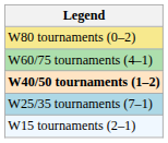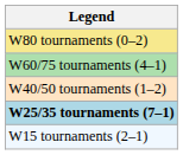row 4 | column 1: bold -> normal
row 5 | column 1: normal -> bold
